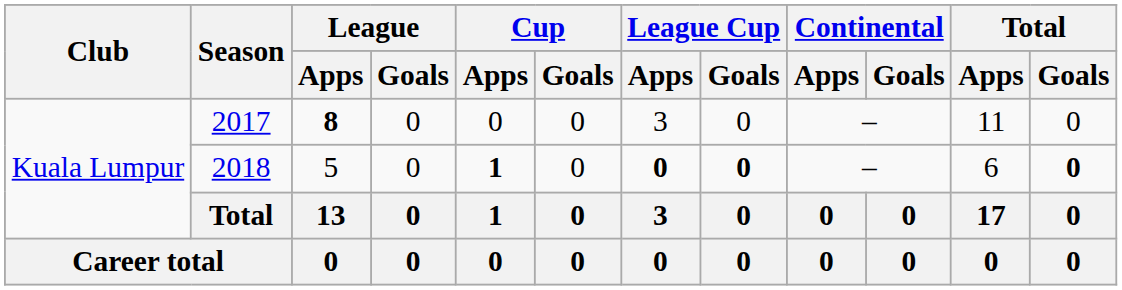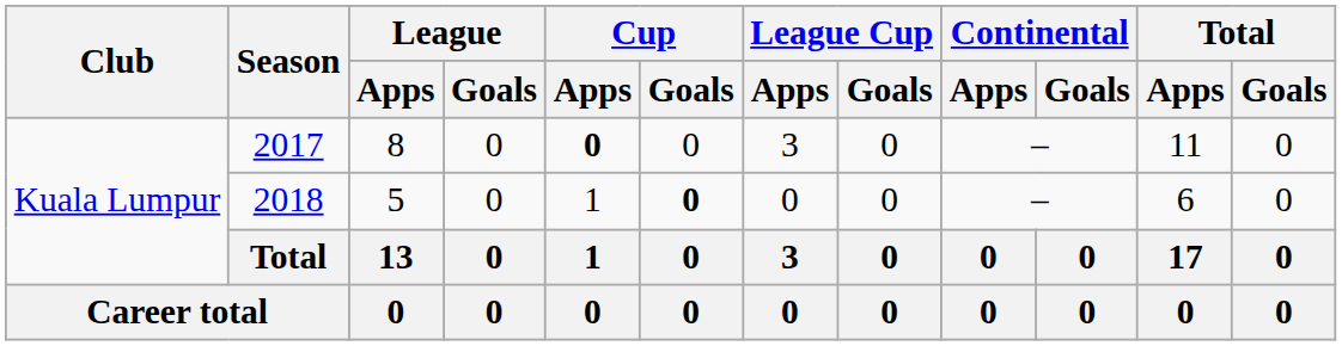2017 | League / Apps: bold -> normal
2017 | Cup / Apps: normal -> bold
2018 | Cup / Apps: bold -> normal
2018 | Cup / Goals: normal -> bold
2018 | League Cup / Apps: bold -> normal
2018 | League Cup / Goals: bold -> normal
2018 | Total / Goals: bold -> normal
